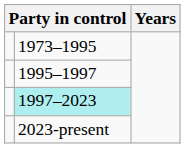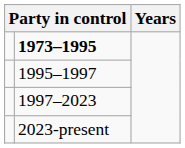1973–1995 | column 2: normal -> bold
1997–2023 | column 2: paleturquoise background -> no background
